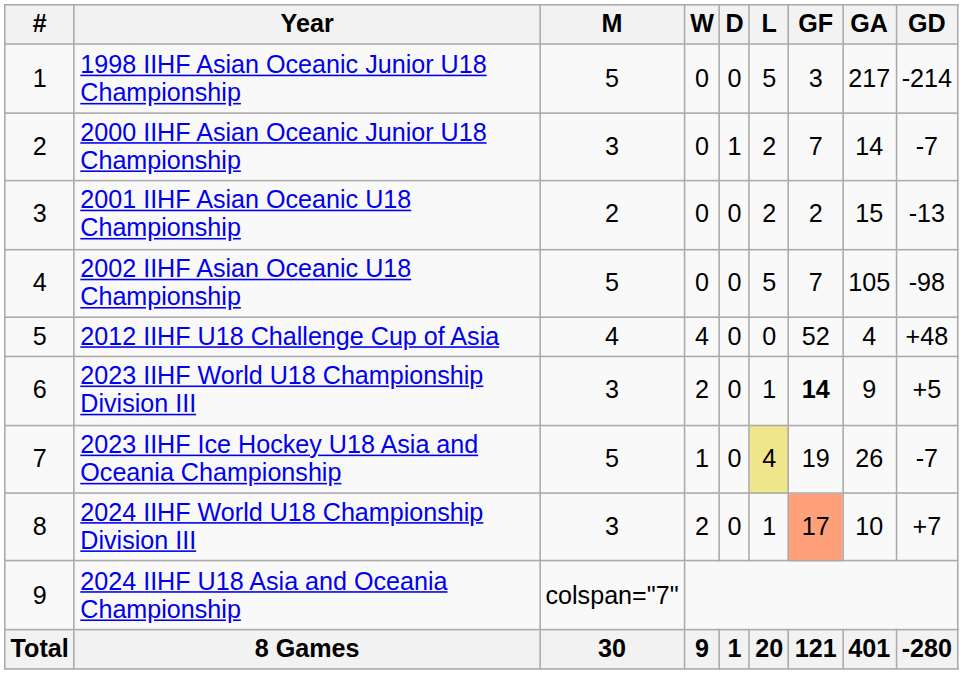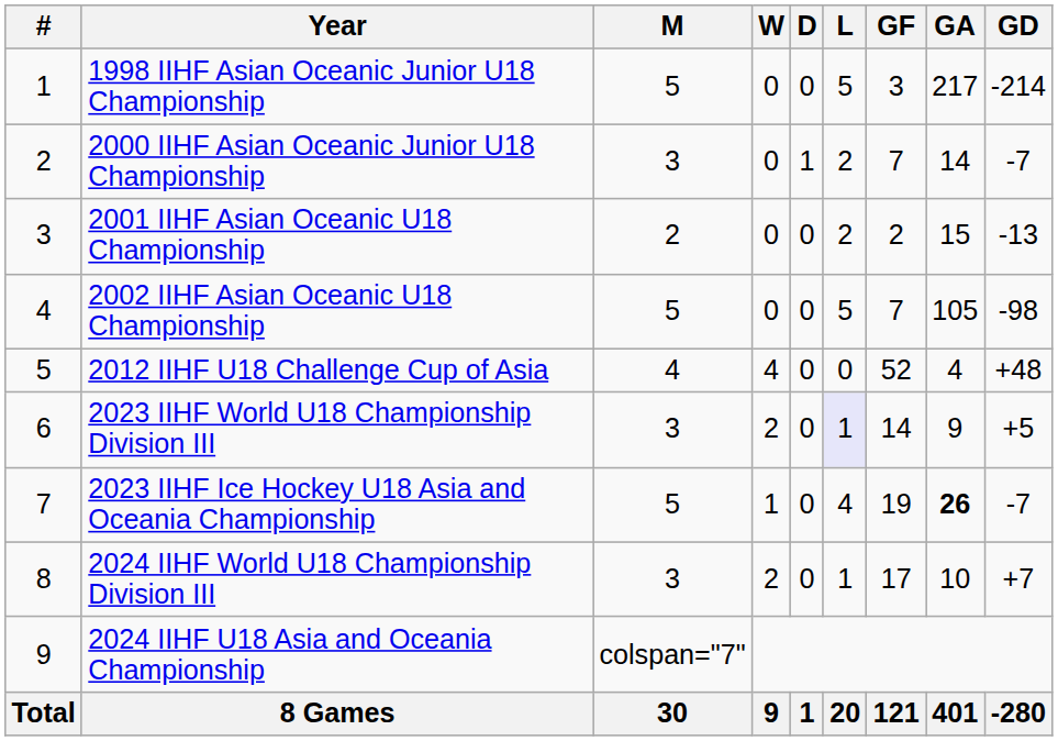2023 IIHF World U18 Championship Division III | L: no background -> lavender background
2023 IIHF World U18 Championship Division III | GF: bold -> normal
2023 IIHF Ice Hockey U18 Asia and Oceania Championship | L: khaki background -> no background
2023 IIHF Ice Hockey U18 Asia and Oceania Championship | GA: normal -> bold
2024 IIHF World U18 Championship Division III | GF: lightsalmon background -> no background
